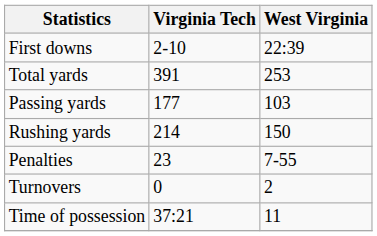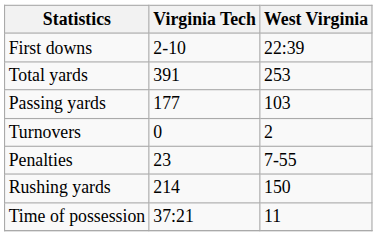rows swapped: Rushing yards <-> Turnovers
